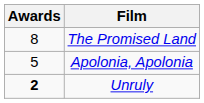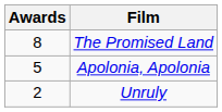Unruly | Awards: bold -> normal
